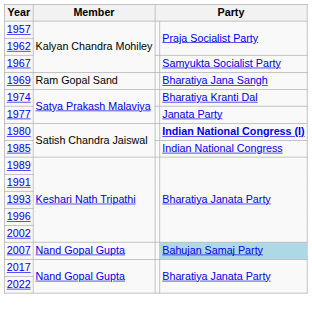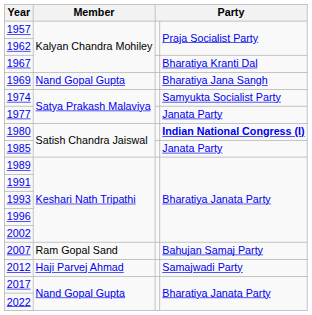1967 | column 4: Samyukta Socialist Party -> Bharatiya Kranti Dal
1969 | Member: Ram Gopal Sand -> Nand Gopal Gupta
1974 | column 4: Bharatiya Kranti Dal -> Samyukta Socialist Party
1985 | column 4: Indian National Congress -> Janata Party
2007 | Member: Nand Gopal Gupta -> Ram Gopal Sand
2007 | column 4: lightblue background -> no background
+ row: 2012 | Haji Parvej Ahmad | Samajwadi Party
